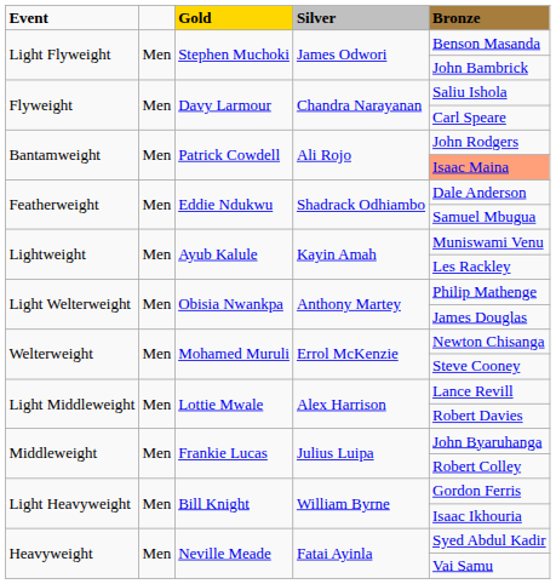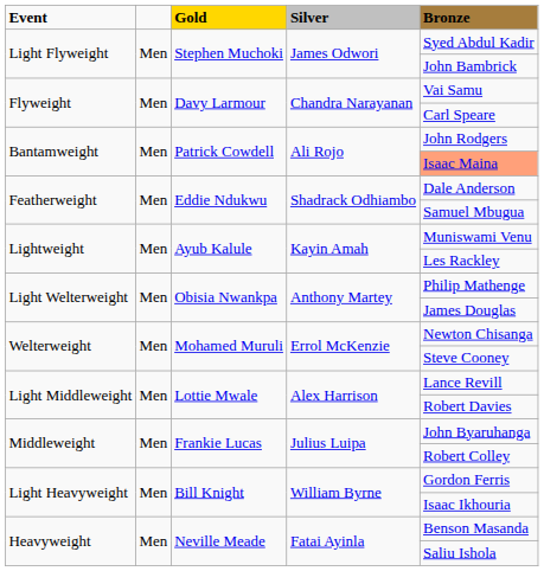row 2 | Bronze: Benson Masanda -> Syed Abdul Kadir
row 4 | Bronze: Saliu Ishola -> Vai Samu
row 22 | Bronze: Syed Abdul Kadir -> Benson Masanda
row 23 | Bronze: Vai Samu -> Saliu Ishola
